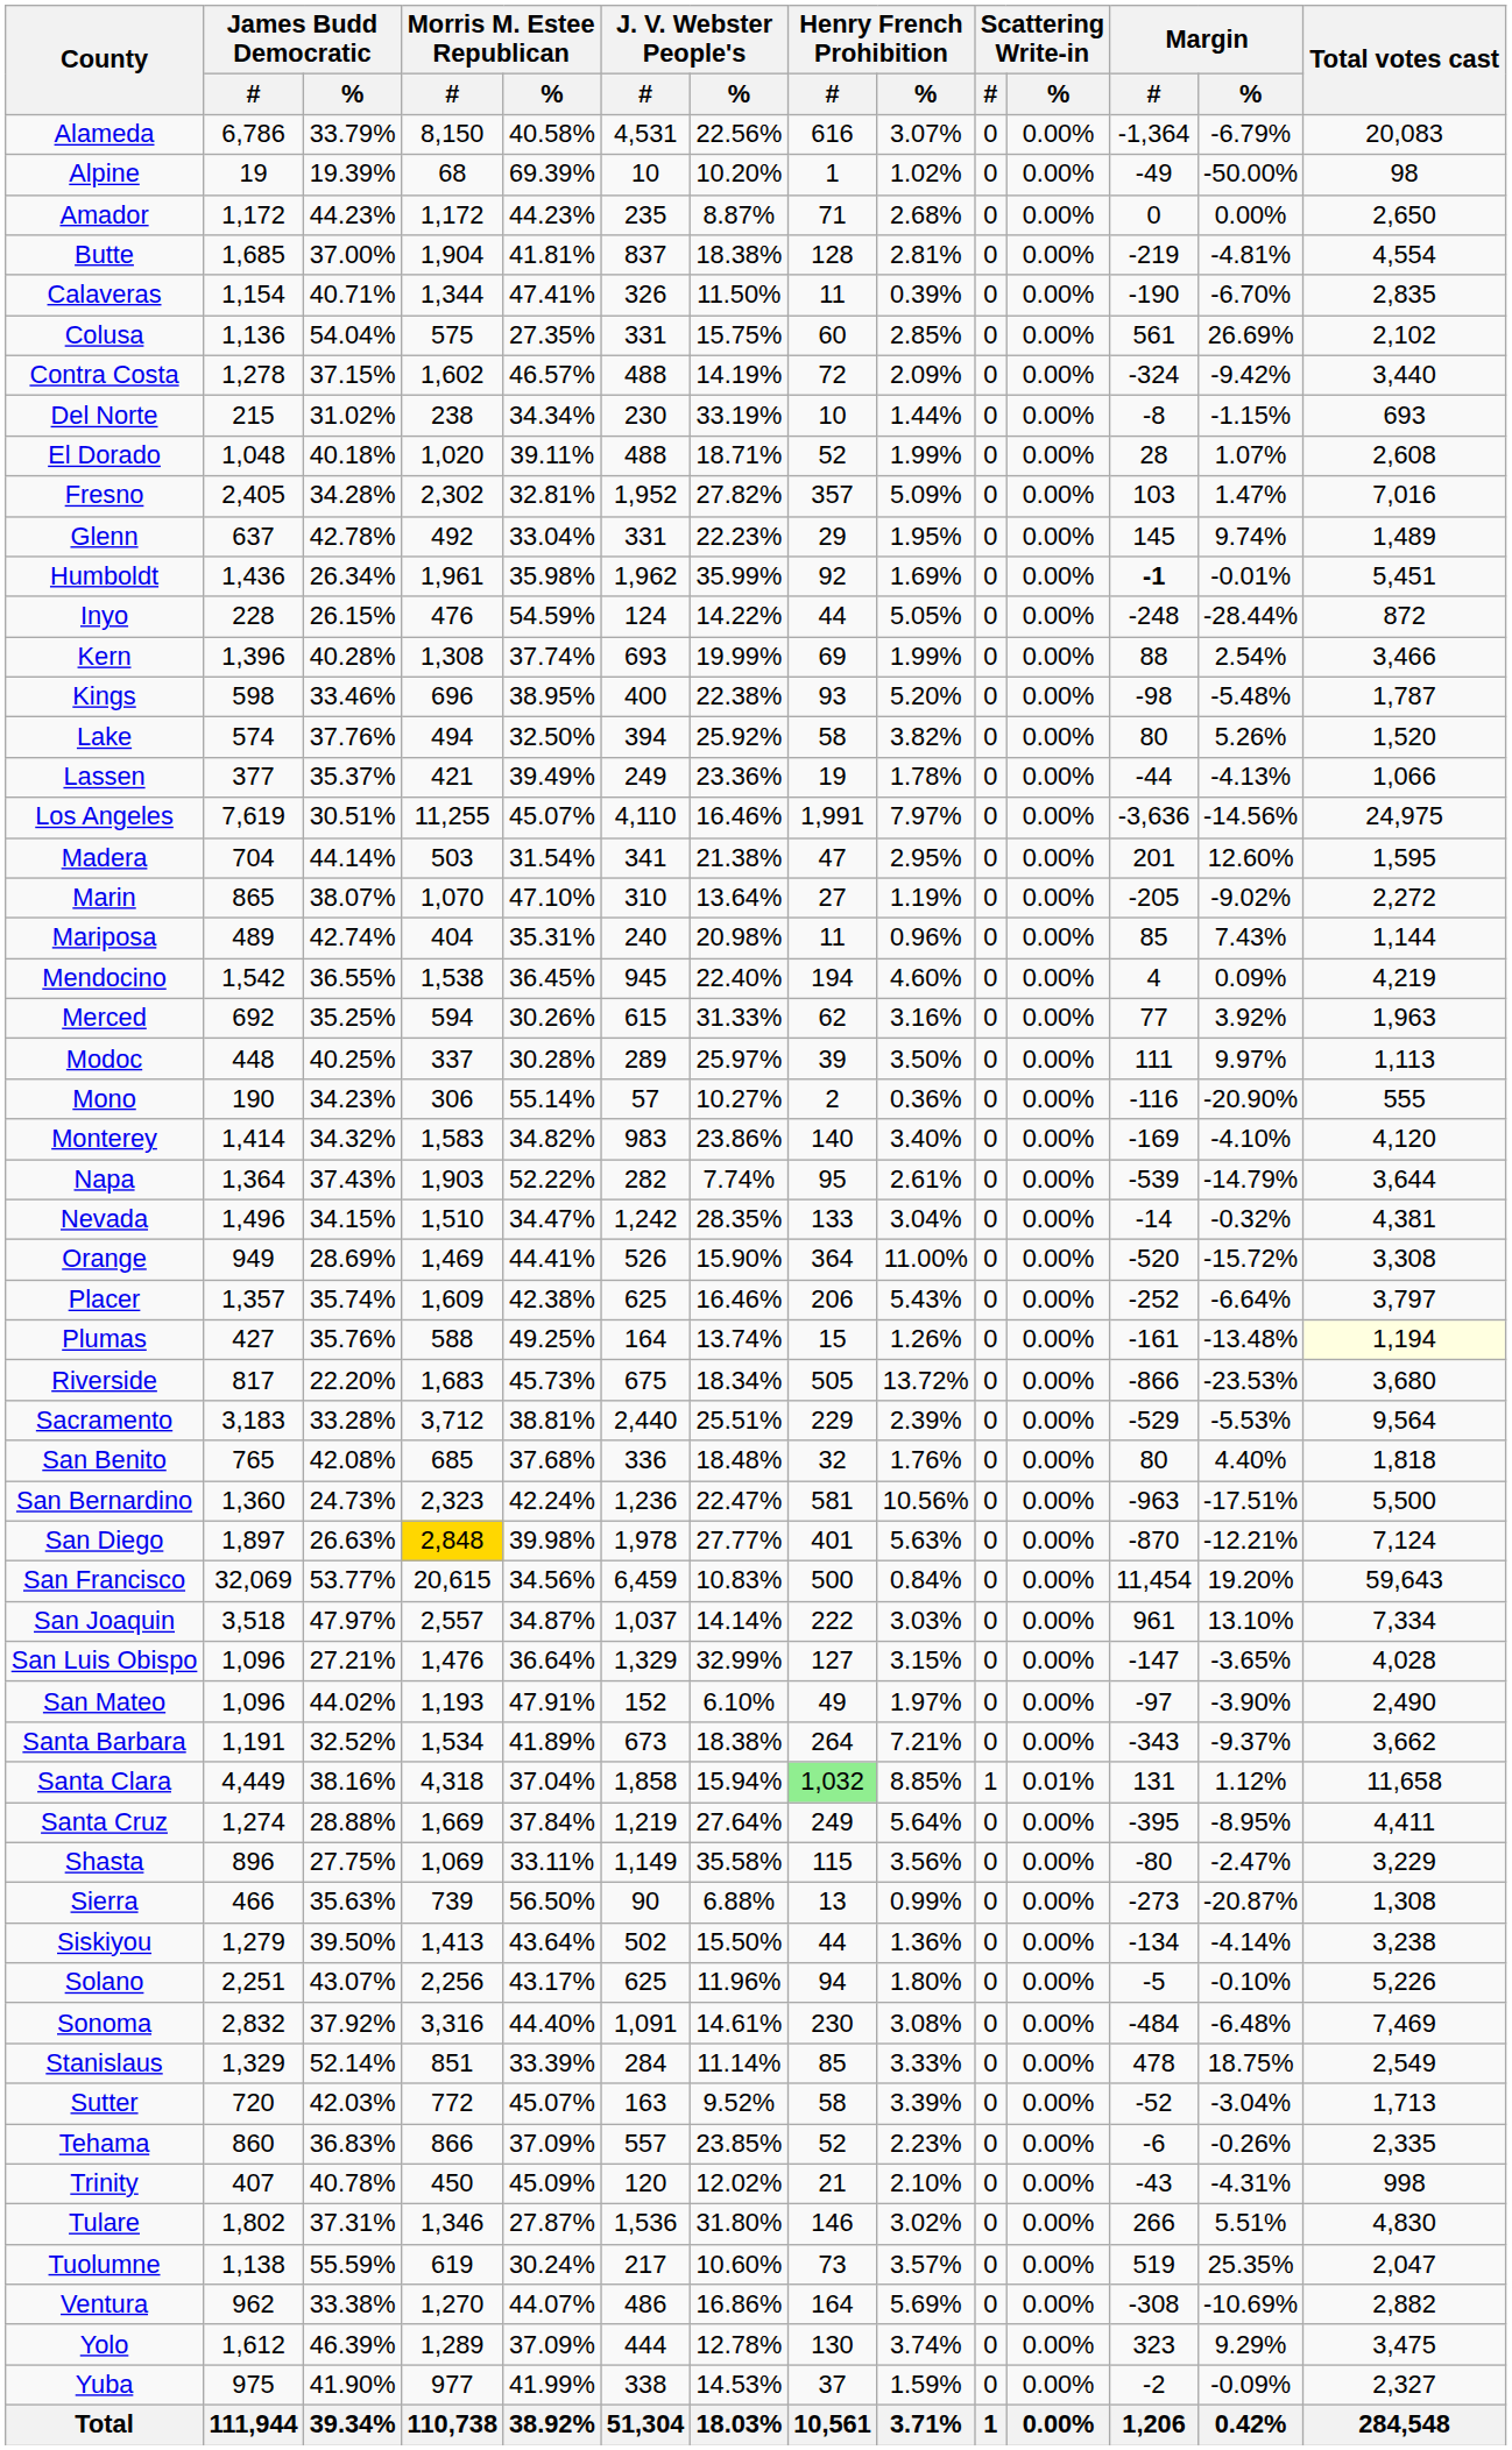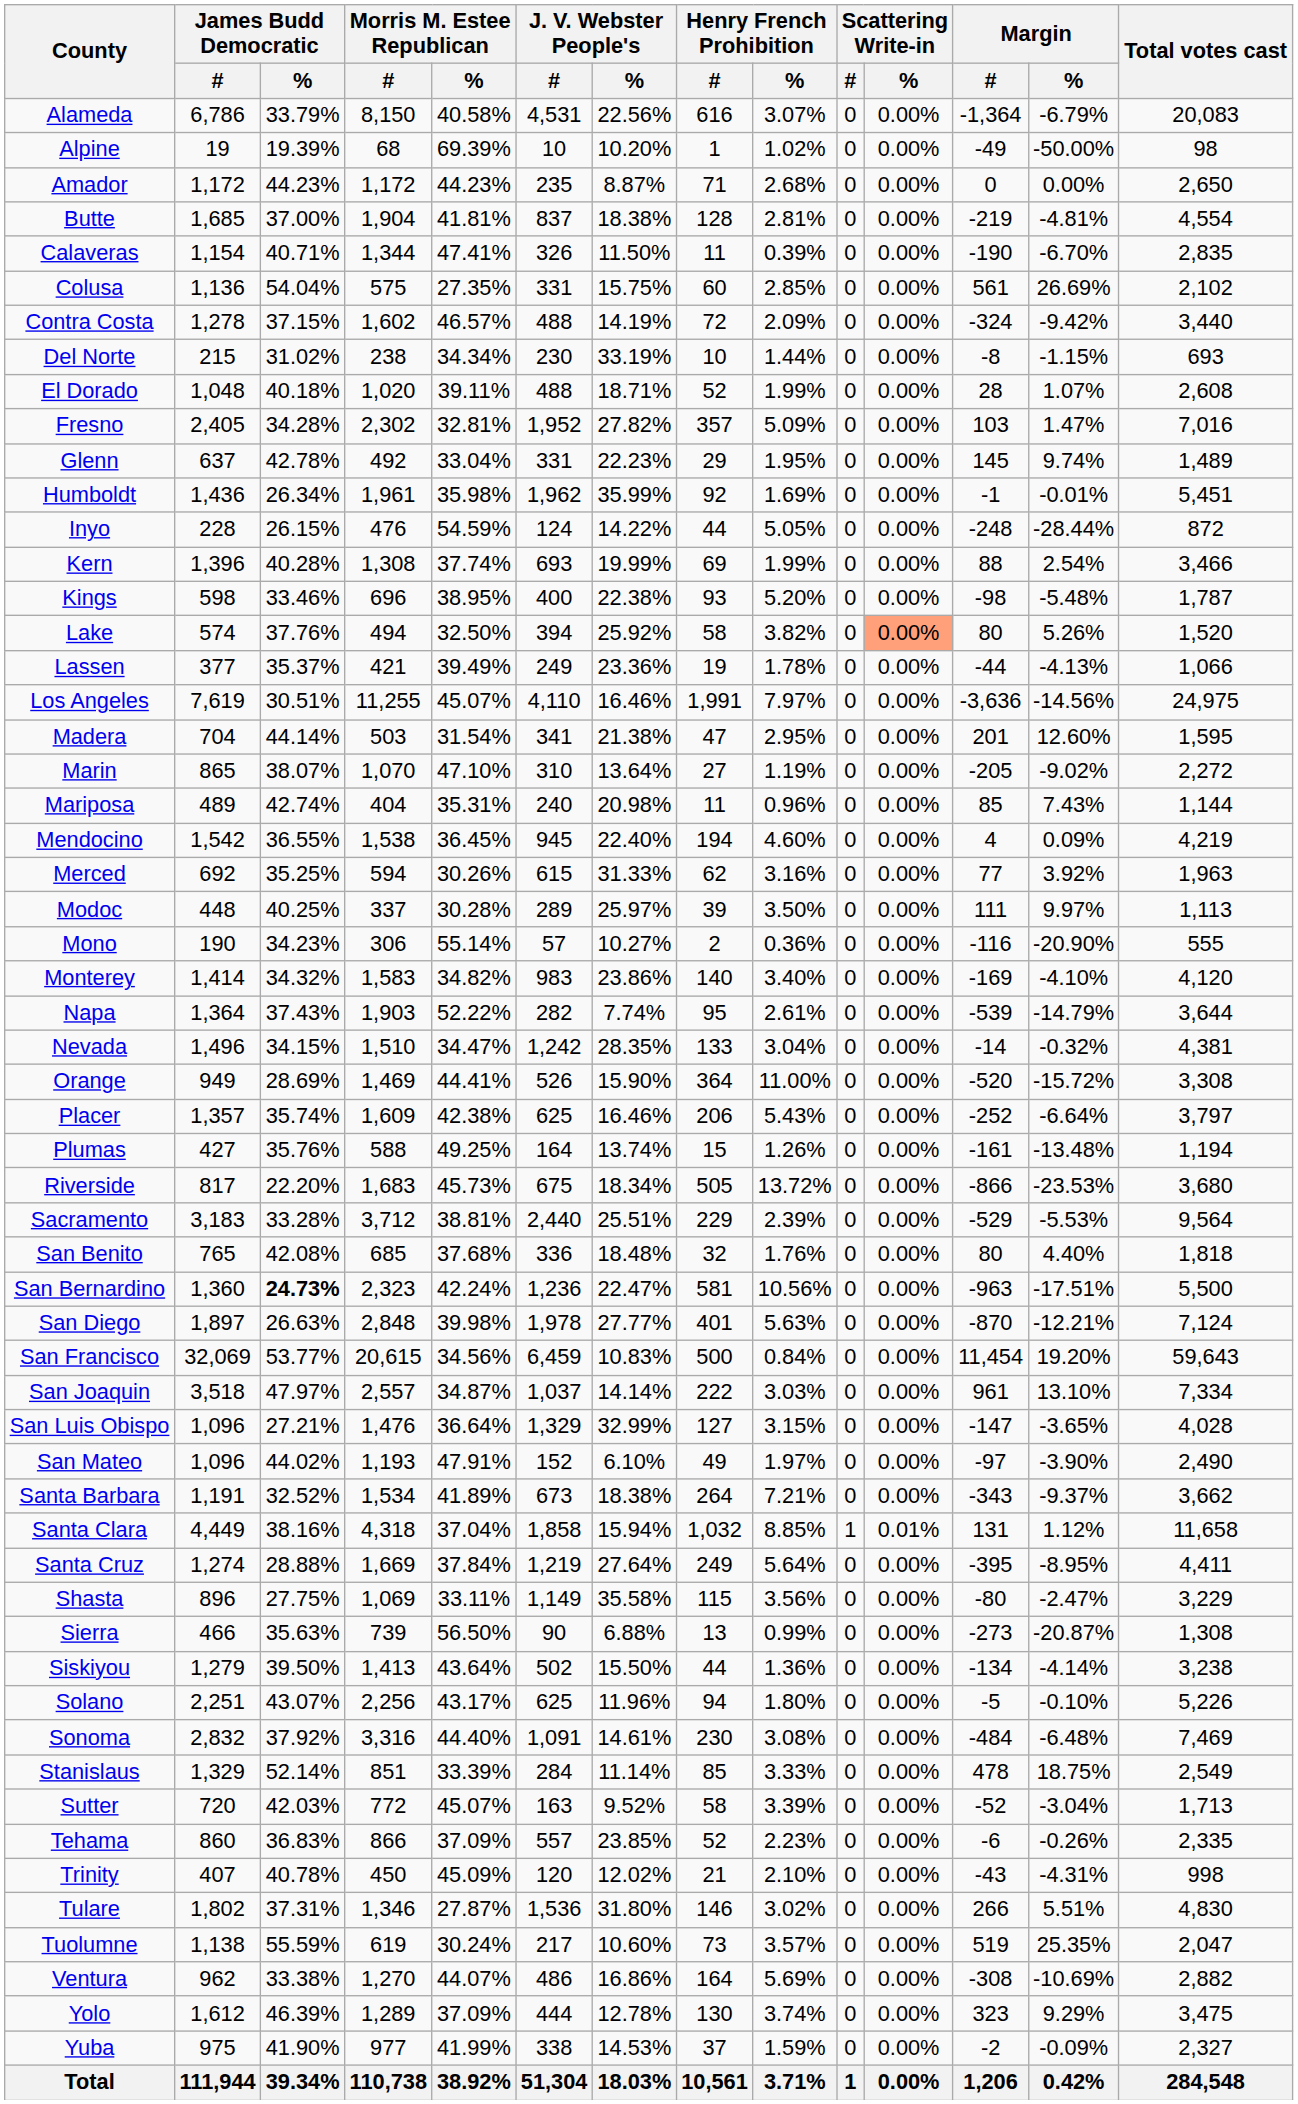Humboldt | Margin / #: bold -> normal
Lake | Scattering Write-in / %: no background -> lightsalmon background
Plumas | Total votes cast: lightyellow background -> no background
San Bernardino | James Budd Democratic / %: normal -> bold
San Diego | Morris M. Estee Republican / #: gold background -> no background
Santa Clara | Henry French Prohibition / #: lightgreen background -> no background
